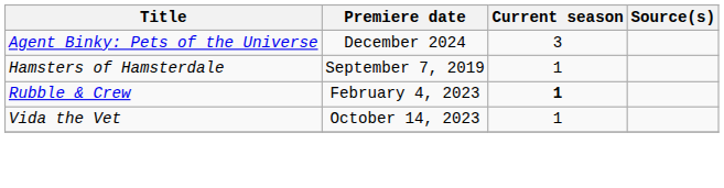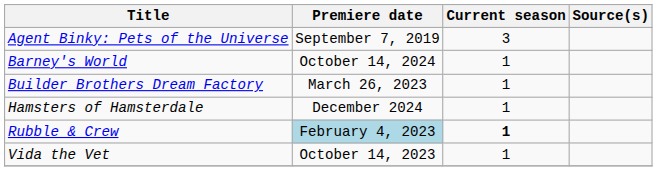Agent Binky: Pets of the Universe | Premiere date: December 2024 -> September 7, 2019
+ row: Barney's World | October 14, 2024 | 1
+ row: Builder Brothers Dream Factory | March 26, 2023 | 1
Hamsters of Hamsterdale | Premiere date: September 7, 2019 -> December 2024
Rubble & Crew | Premiere date: no background -> lightblue background
